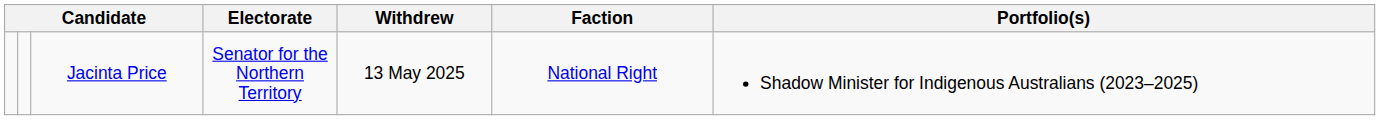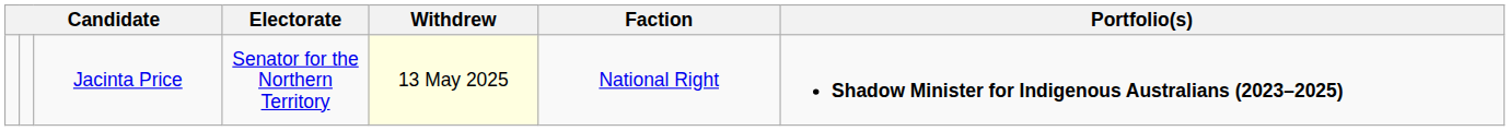Jacinta Price | Withdrew: no background -> lightyellow background
Jacinta Price | Portfolio(s): normal -> bold
